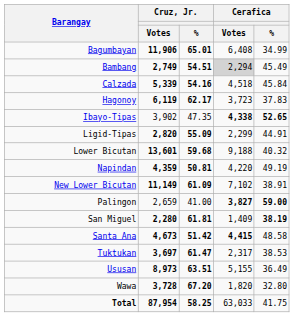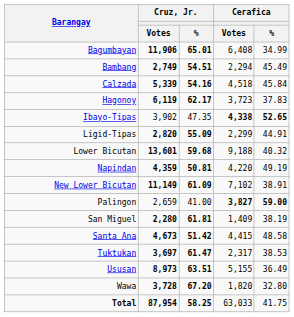Bambang | Cerafica / Votes: lightgrey background -> no background
San Miguel | Cerafica / %: bold -> normal
Santa Ana | Cerafica / Votes: bold -> normal
